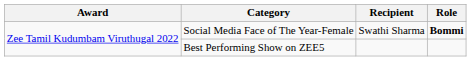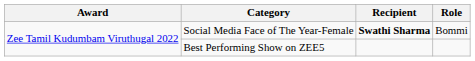Social Media Face of The Year-Female | Recipient: normal -> bold
Social Media Face of The Year-Female | Role: bold -> normal
